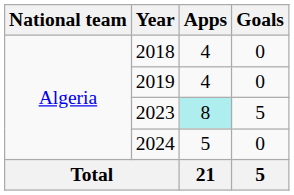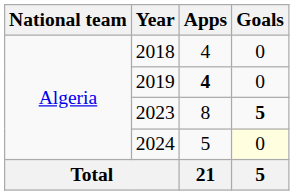2019 | Apps: normal -> bold
2023 | Apps: paleturquoise background -> no background
2023 | Goals: normal -> bold
2024 | Goals: no background -> lightyellow background
